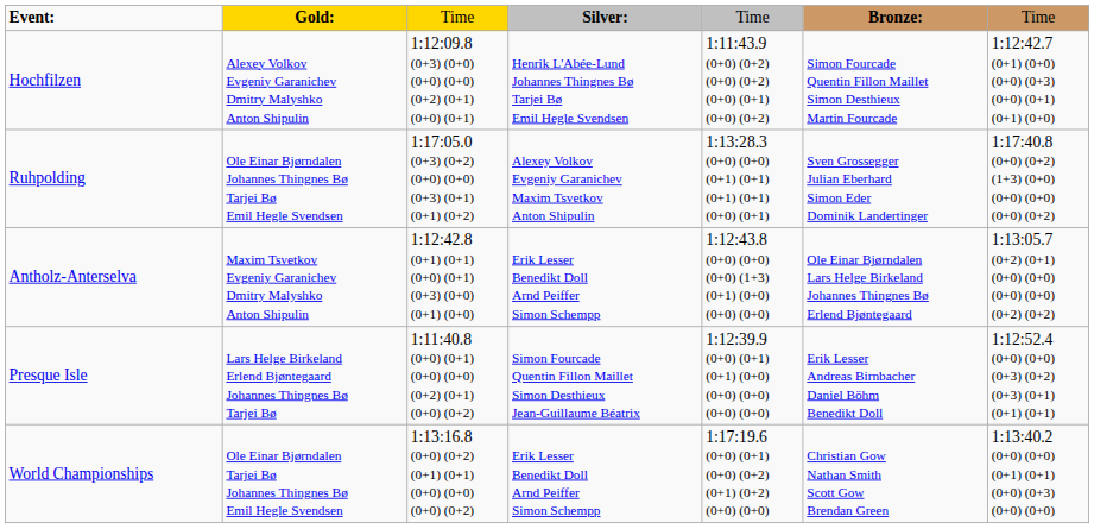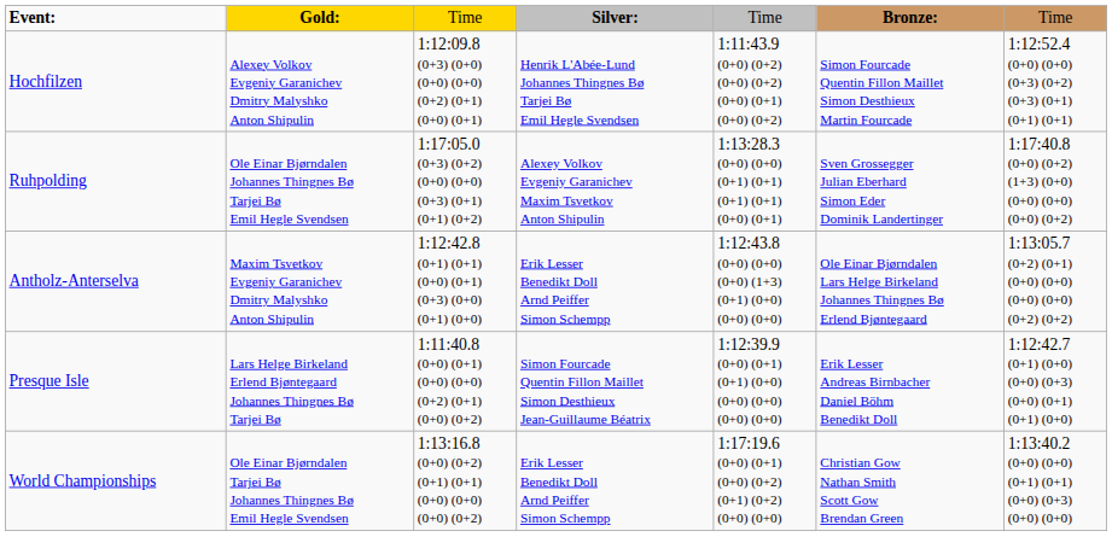Hochfilzen | column 7: 1:12:42.7 (0+1) (0+0) (0+0) (0+3) (0+0) (0+1) (0+1) (0+0) -> 1:12:52.4 (0+0) (0+0) (0+3) (0+2) (0+3) (0+1) (0+1) (0+1)
Presque Isle | column 7: 1:12:52.4 (0+0) (0+0) (0+3) (0+2) (0+3) (0+1) (0+1) (0+1) -> 1:12:42.7 (0+1) (0+0) (0+0) (0+3) (0+0) (0+1) (0+1) (0+0)
